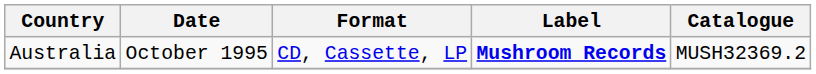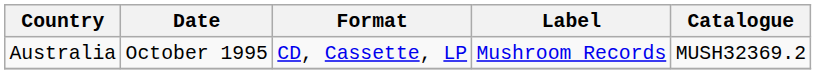Australia | Label: bold -> normal
